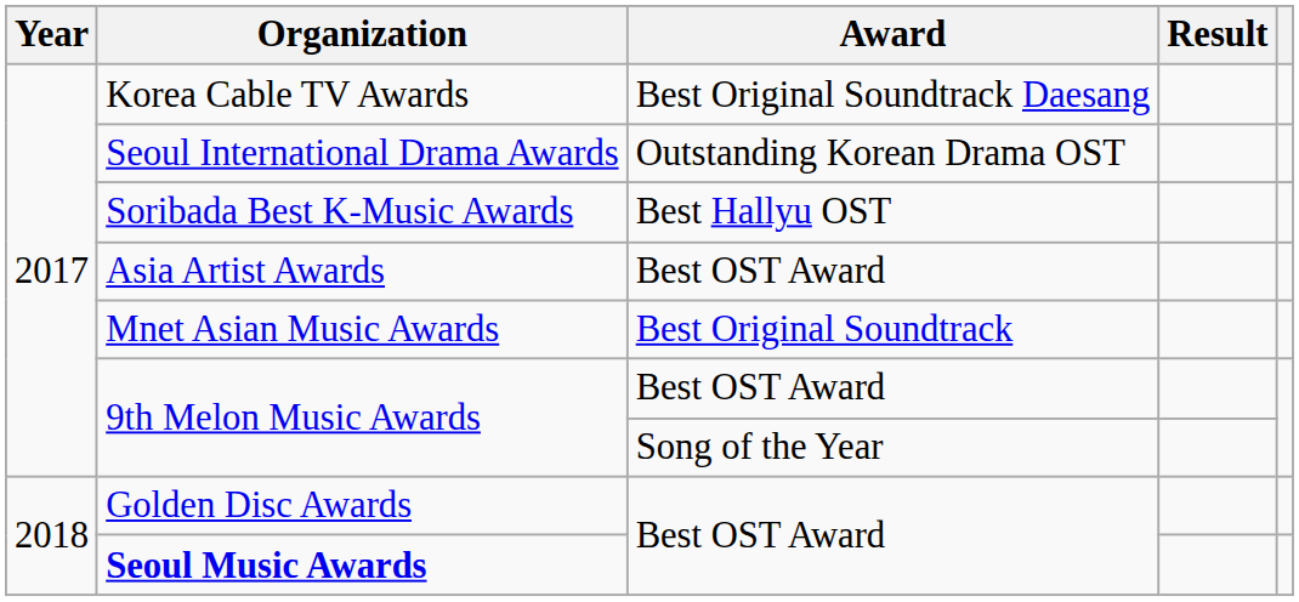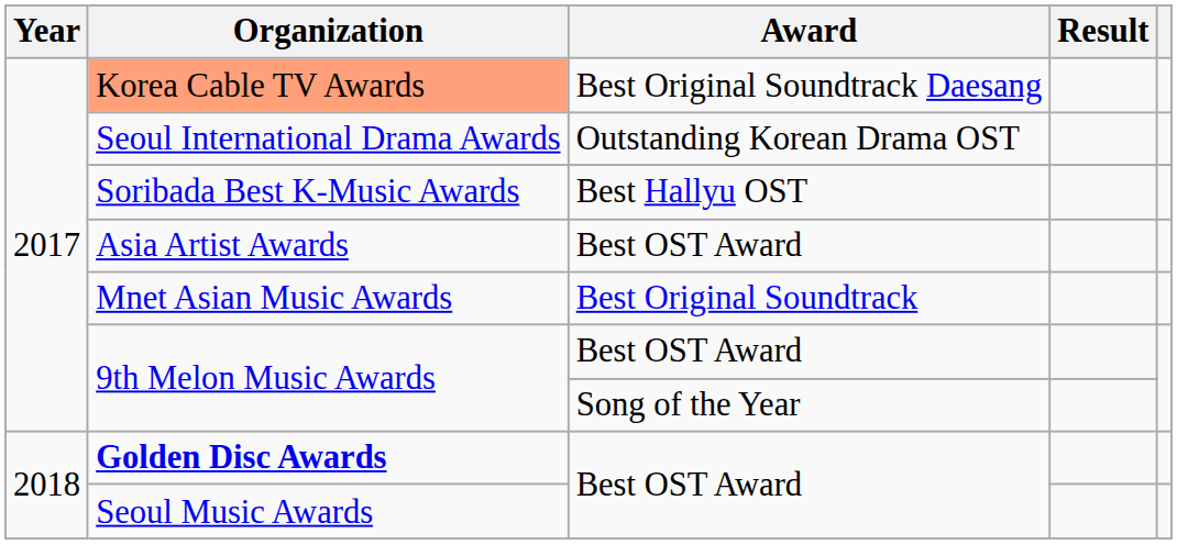Korea Cable TV Awards | Organization: no background -> lightsalmon background
Golden Disc Awards | Organization: normal -> bold
Seoul Music Awards | Organization: bold -> normal
